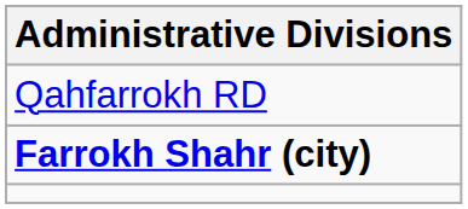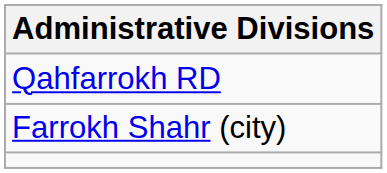row 3 | column 1: bold -> normal
